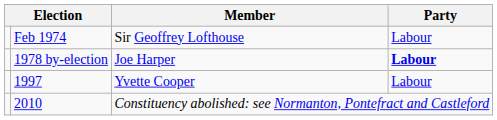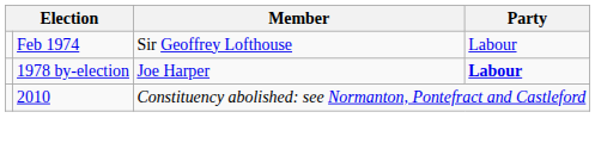- row: 1997 | Yvette Cooper | Labour
